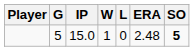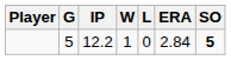row 2 | IP: 15.0 -> 12.2
row 2 | ERA: 2.48 -> 2.84
